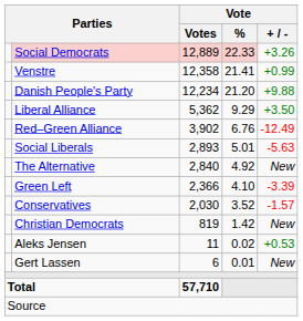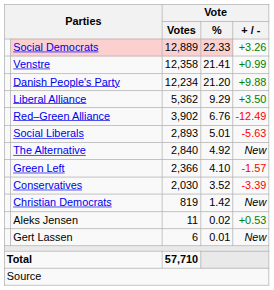Green Left | Vote / + / -: -3.39 -> -1.57
Conservatives | Vote / + / -: -1.57 -> -3.39
